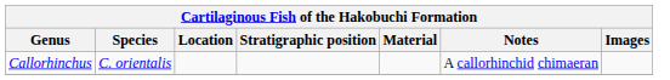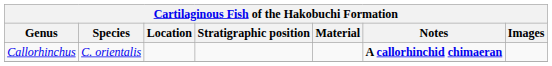Callorhinchus | Notes: normal -> bold
